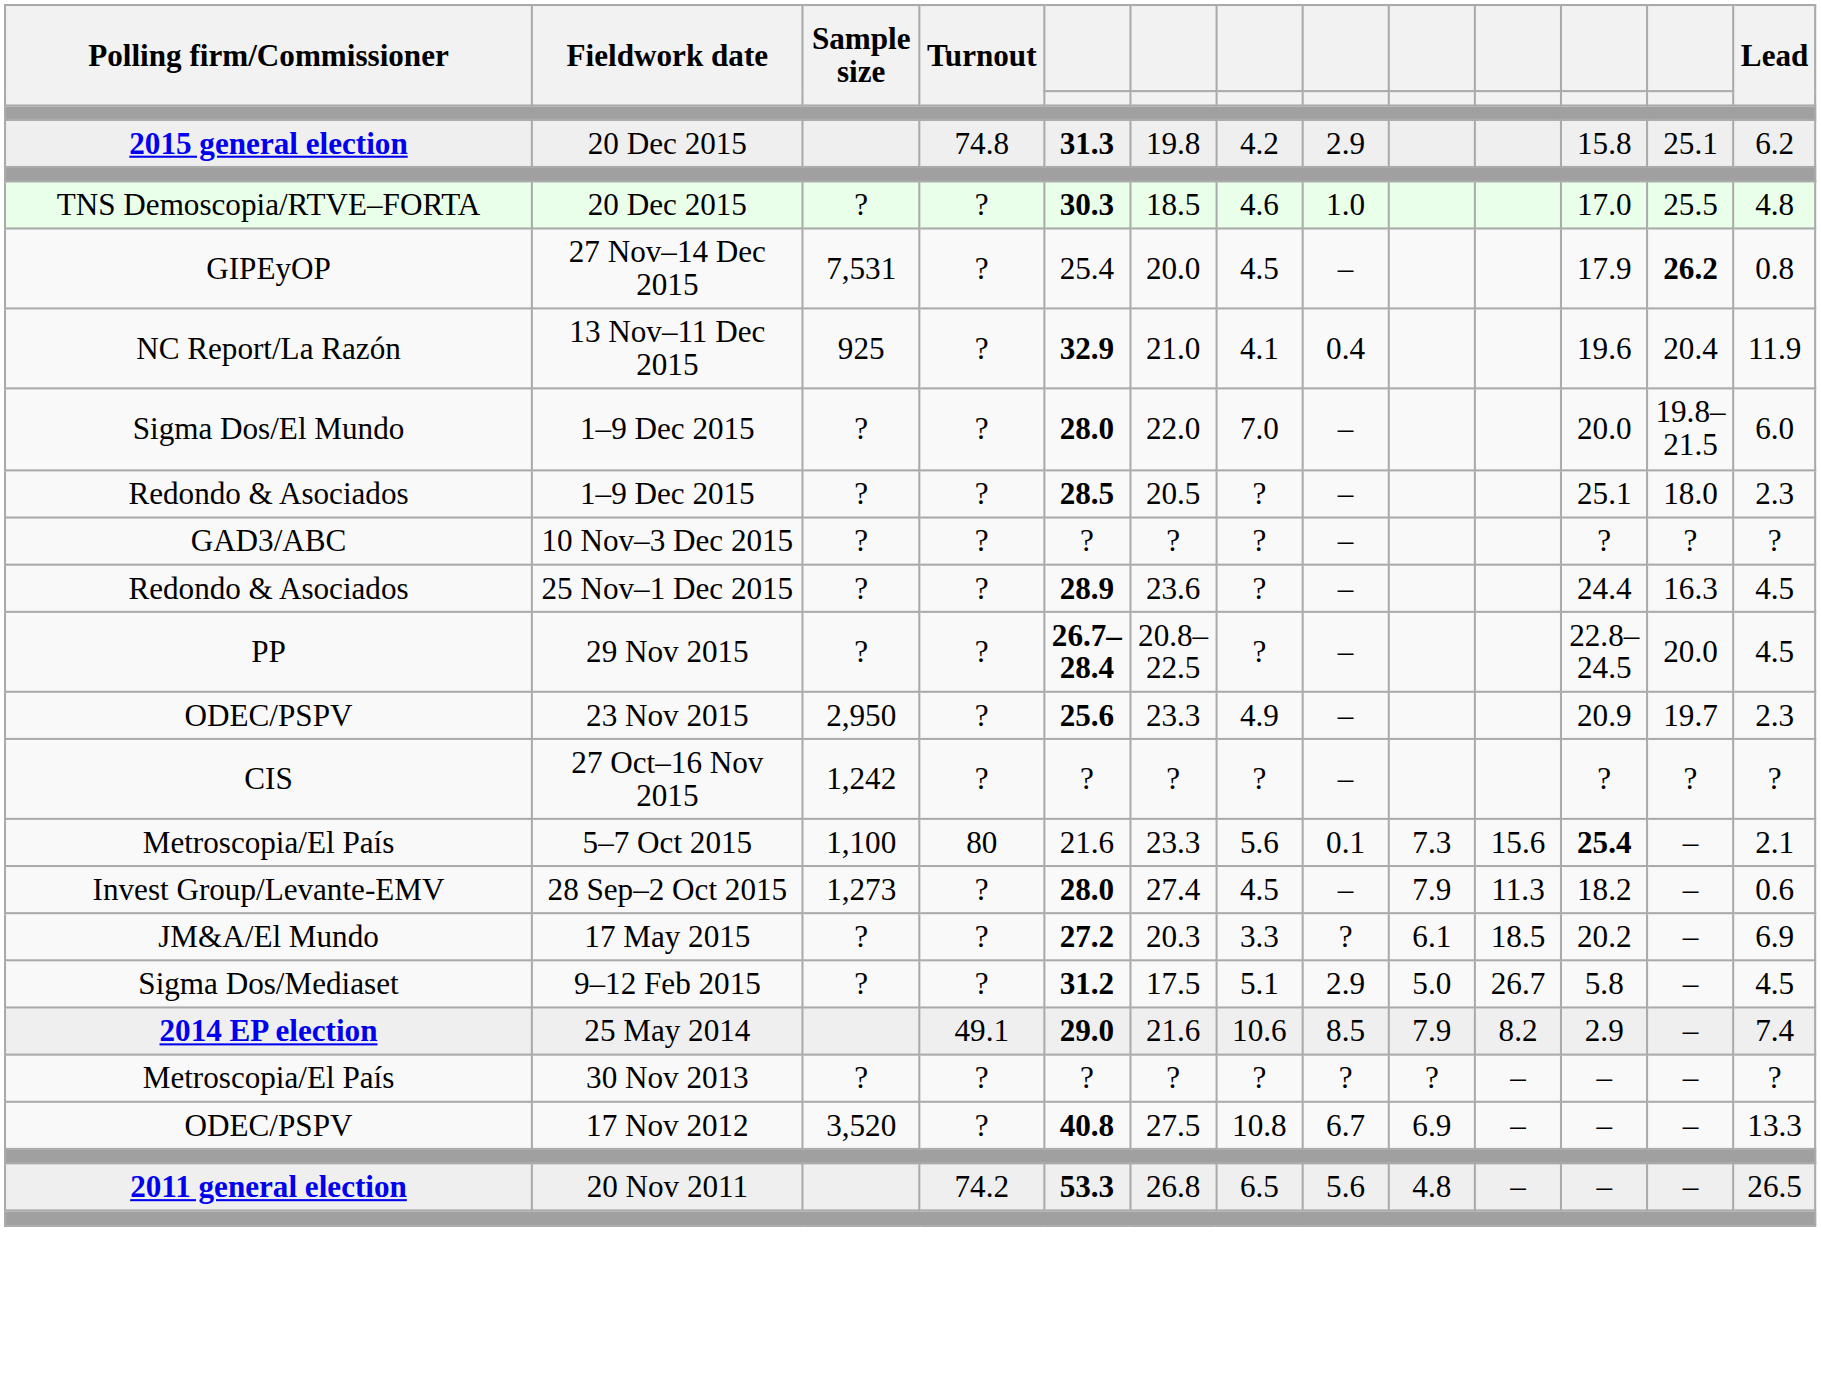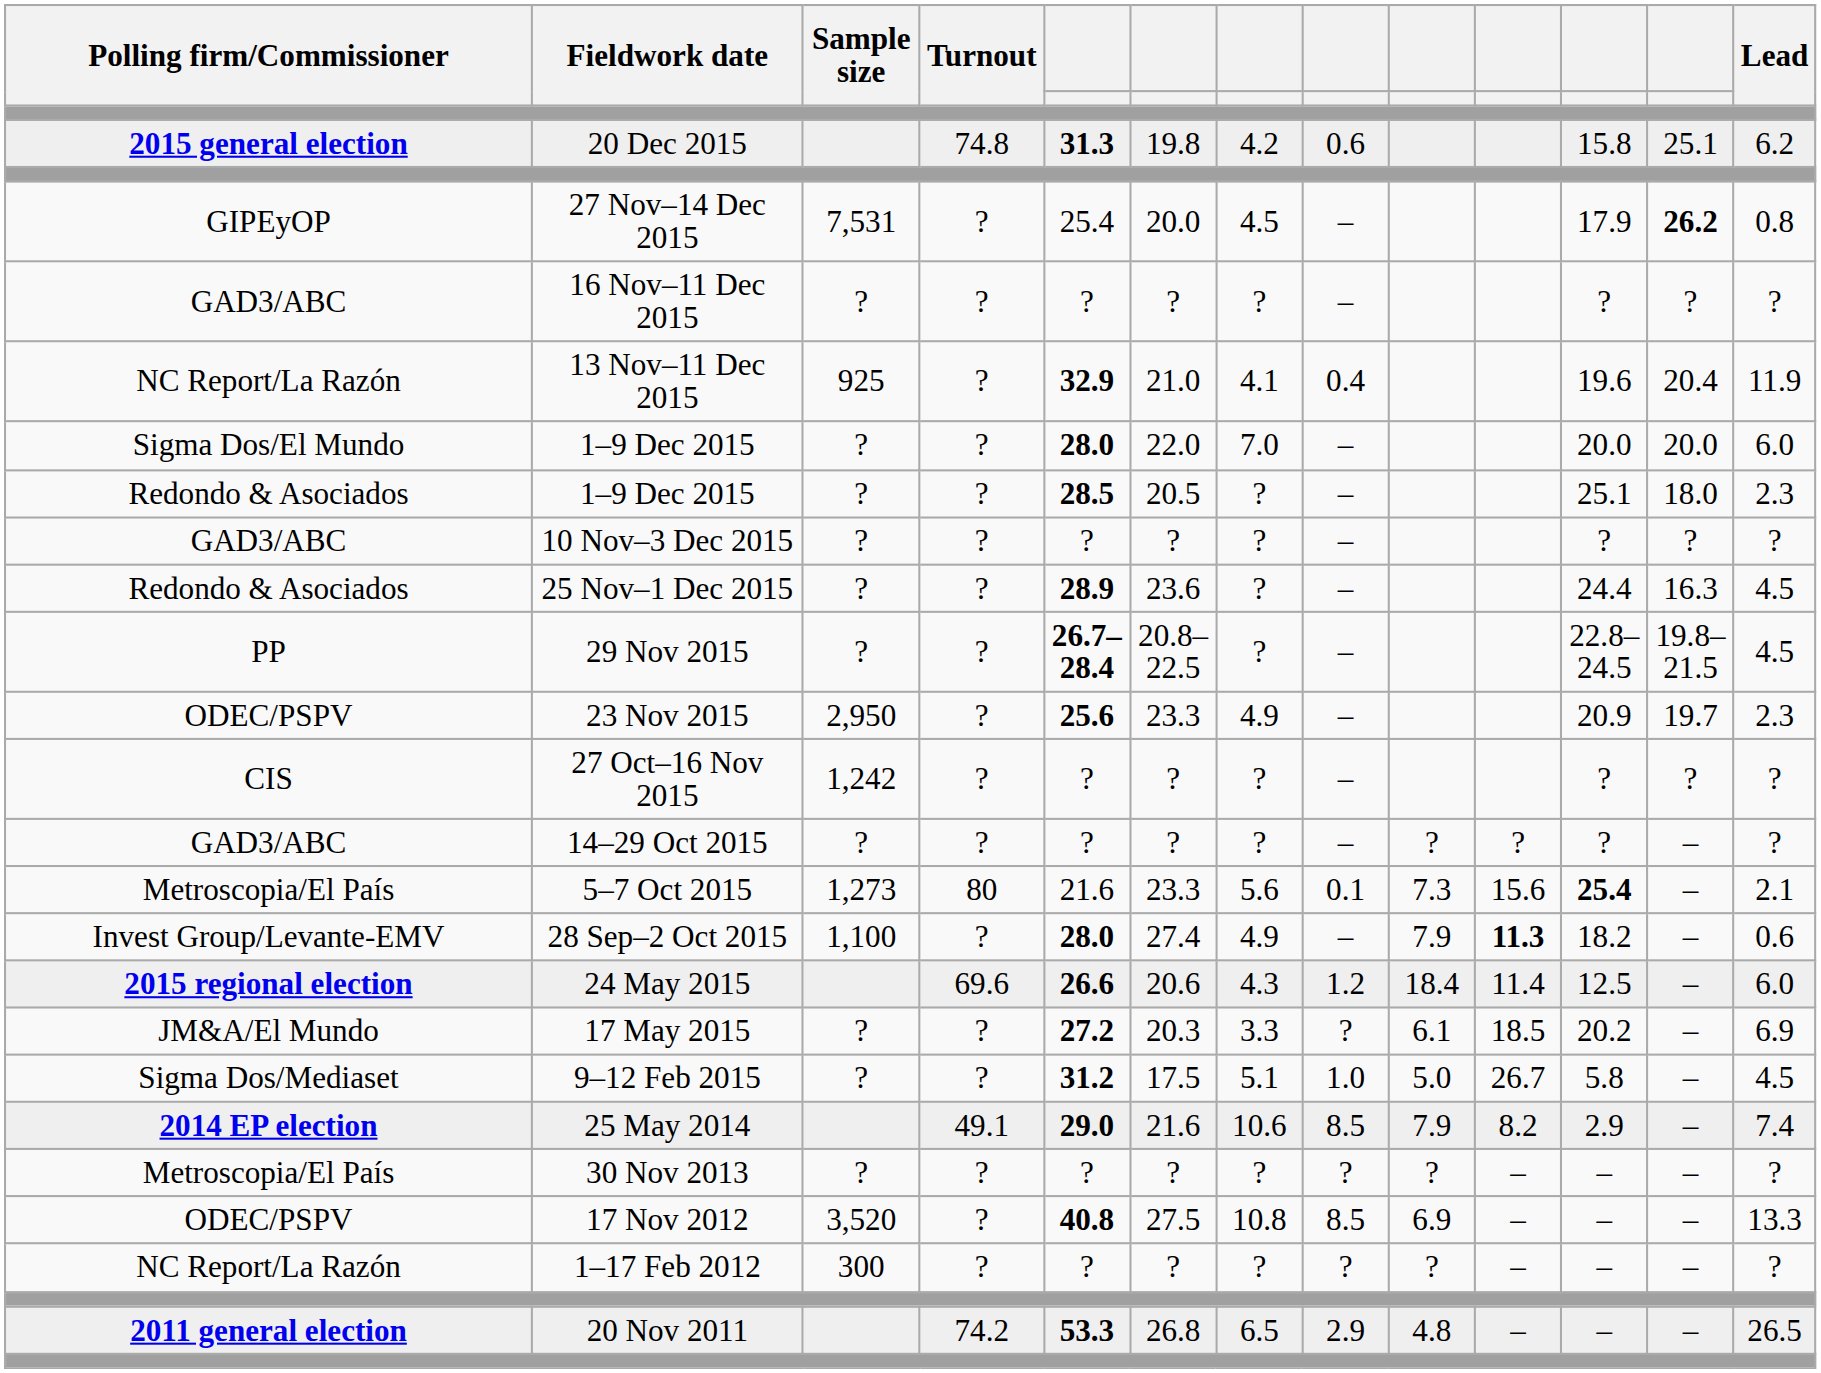2015 general election / 20 Dec 2015 | column 8: 2.9 -> 0.6
- row: TNS Demoscopia/RTVE–FORTA | 20 Dec 2015 | ? | ? | 30.3 | 18.5 | 4.6 | 1.0 | 17.0 | 25.5 | 4.8
+ row: GAD3/ABC | 16 Nov–11 Dec 2015 | ? | ? | ? | ? | ? | – | ? | ? | ?
Sigma Dos/El Mundo / 1–9 Dec 2015 | column 12: 19.8– 21.5 -> 20.0
29 Nov 2015 | column 12: 20.0 -> 19.8– 21.5
+ row: GAD3/ABC | 14–29 Oct 2015 | ? | ? | ? | ? | ? | – | ? | ? | ? | – | ?
5–7 Oct 2015 | Sample size: 1,100 -> 1,273
28 Sep–2 Oct 2015 | Sample size: 1,273 -> 1,100
28 Sep–2 Oct 2015 | column 7: 4.5 -> 4.9
28 Sep–2 Oct 2015 | column 10: normal -> bold
+ row: 2015 regional election | 24 May 2015 | 69.6 | 26.6 | 20.6 | 4.3 | 1.2 | 18.4 | 11.4 | 12.5 | – | 6.0
9–12 Feb 2015 | column 8: 2.9 -> 1.0
17 Nov 2012 | column 8: 6.7 -> 8.5
+ row: NC Report/La Razón | 1–17 Feb 2012 | 300 | ? | ? | ? | ? | ? | ? | – | – | – | ?
20 Nov 2011 | column 8: 5.6 -> 2.9
